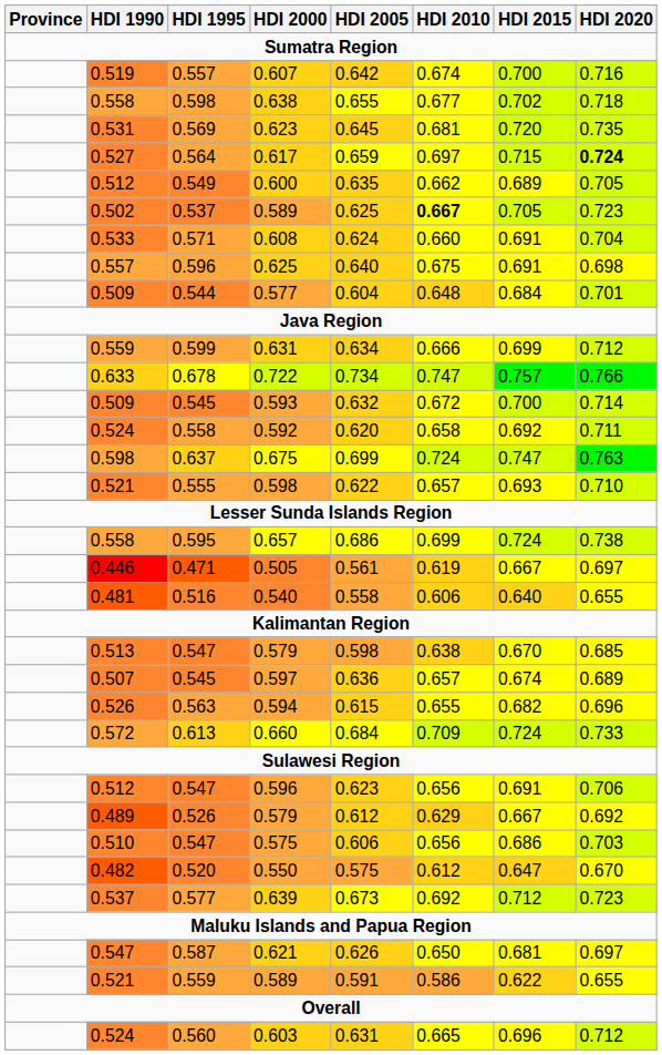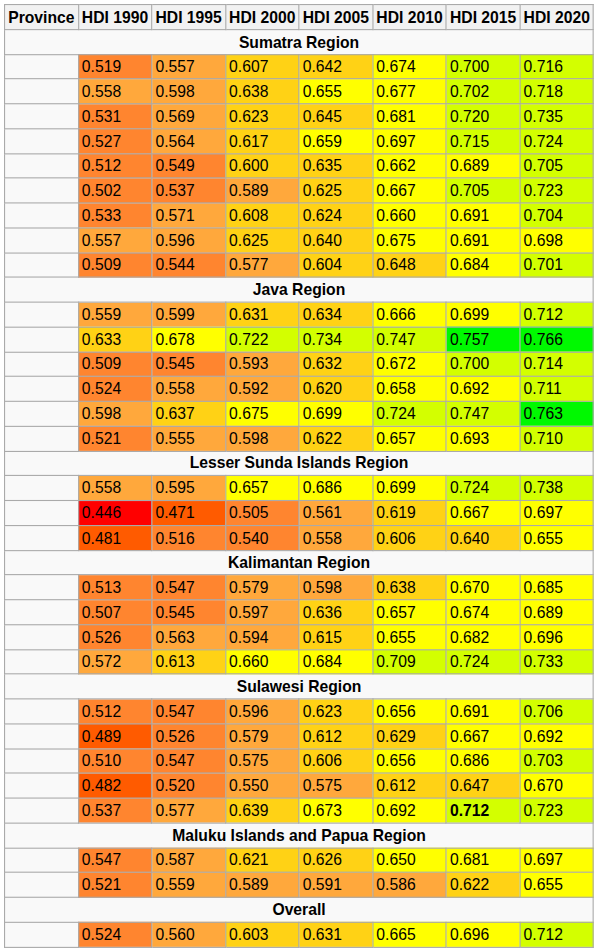0.617 | HDI 2020: bold -> normal
0.537 / 0.589 | HDI 2010: bold -> normal
0.639 | HDI 2015: normal -> bold
